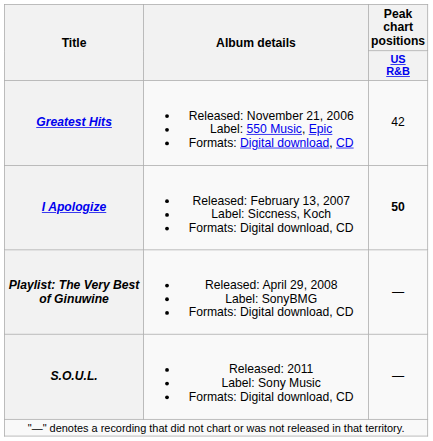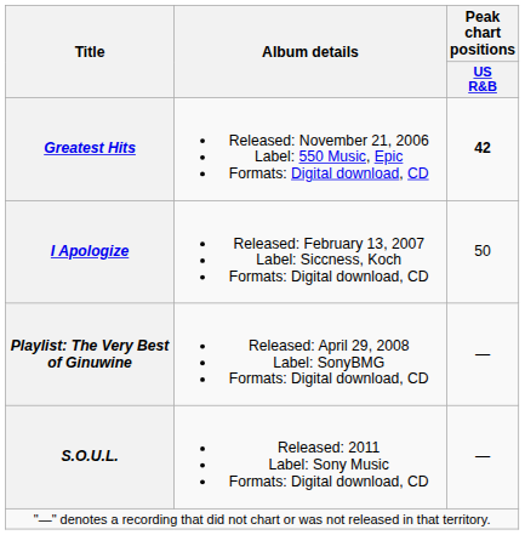Greatest Hits | Peak chart positions / US R&B: normal -> bold
I Apologize | Peak chart positions / US R&B: bold -> normal
